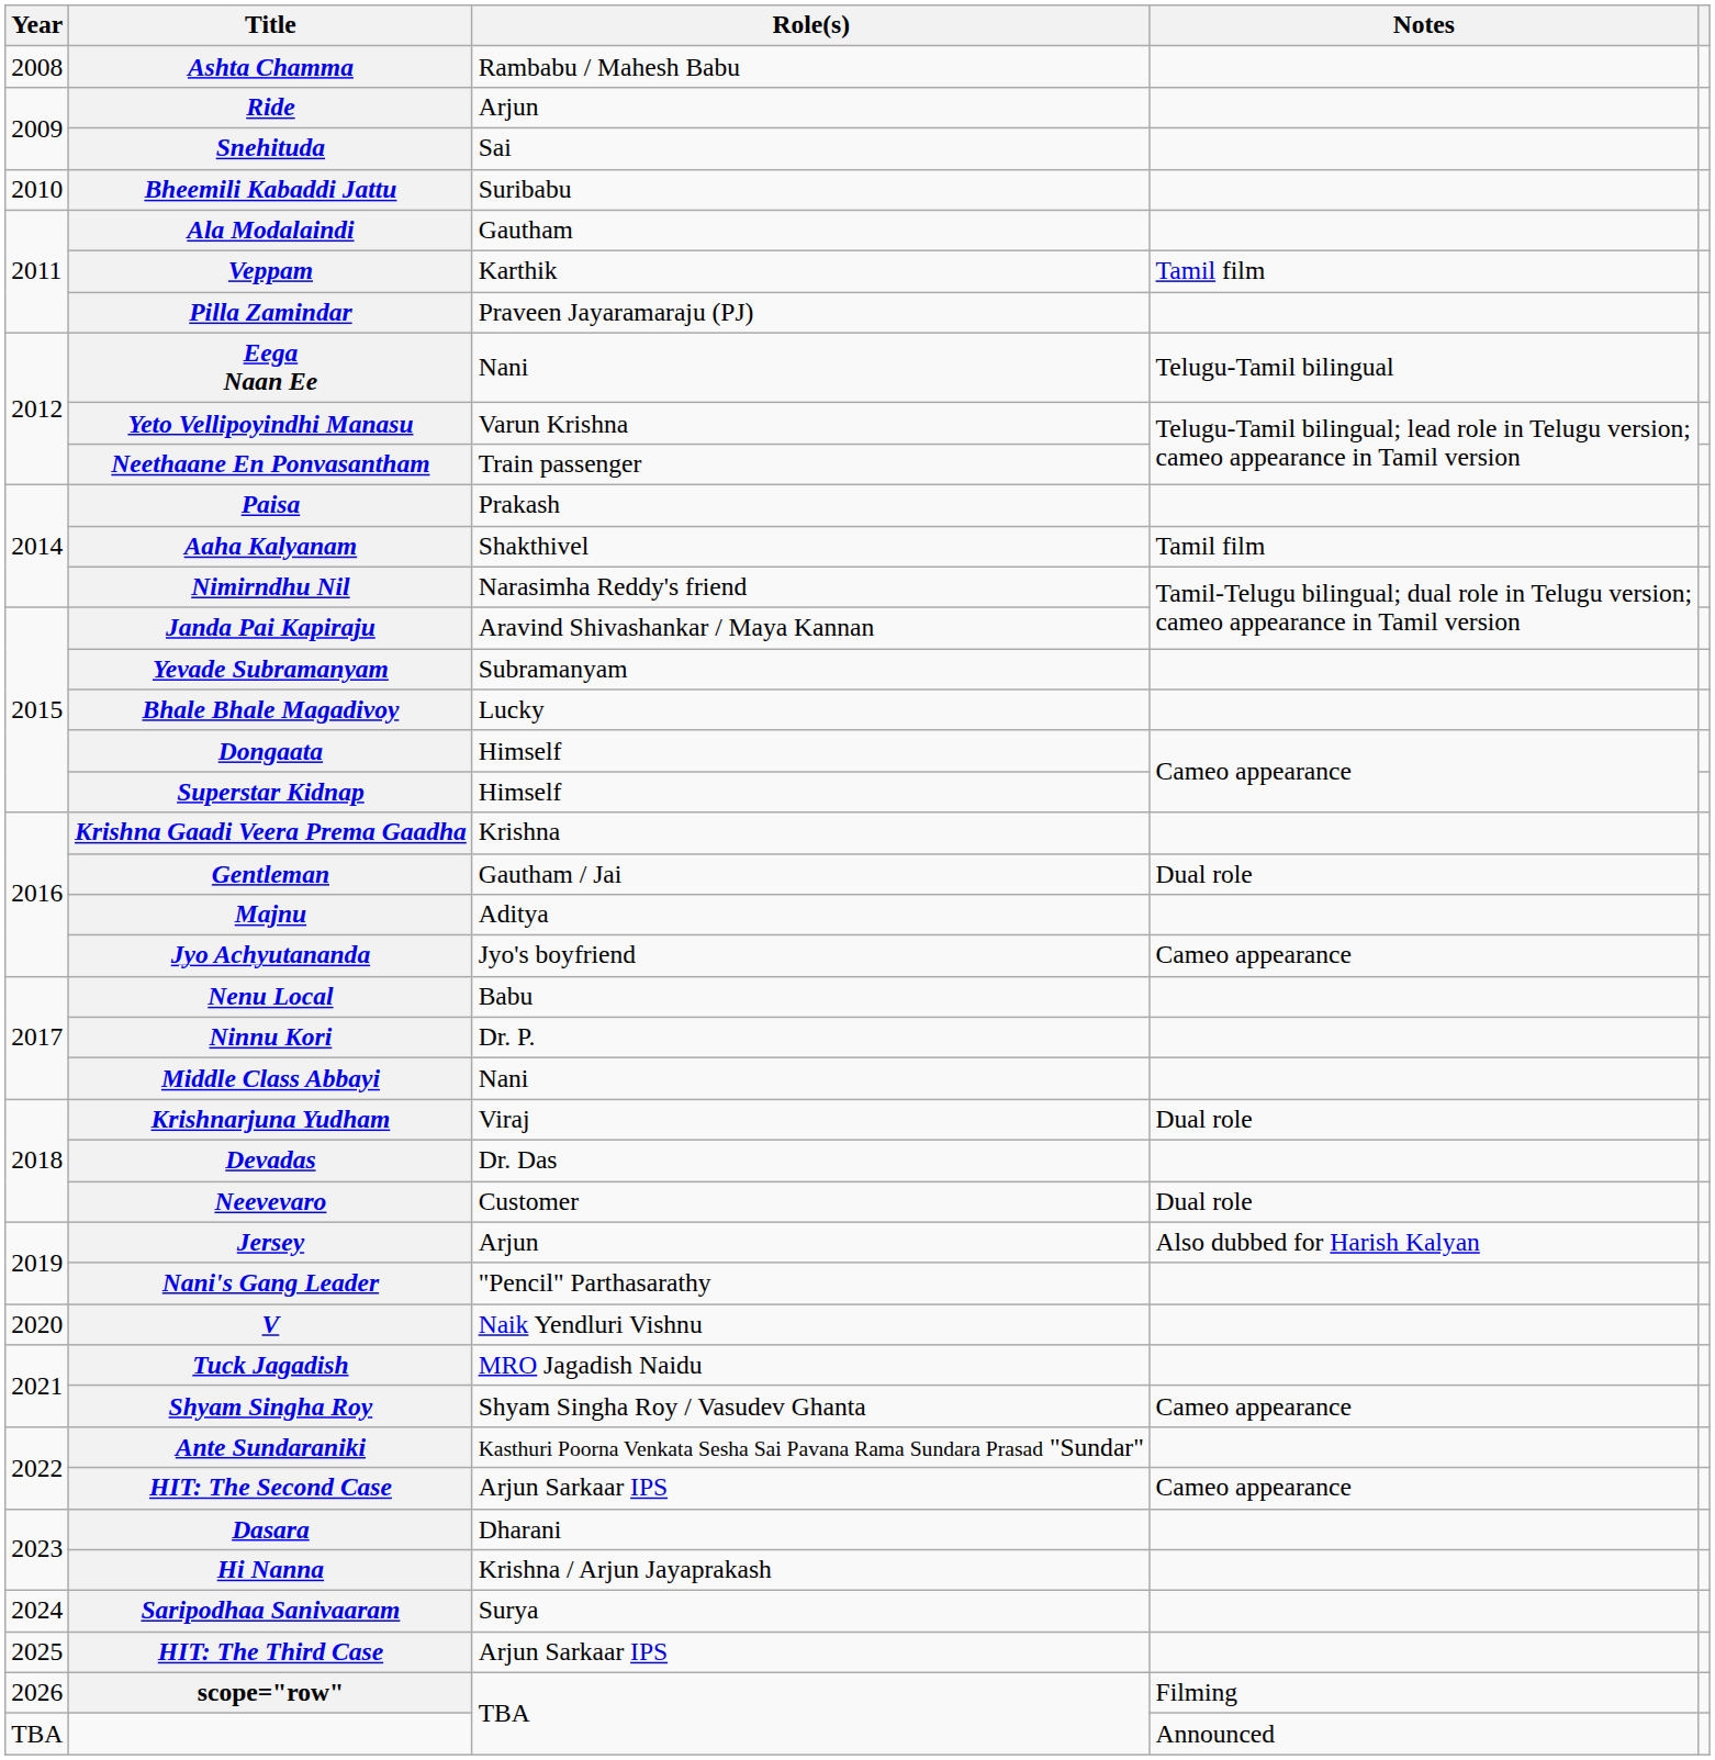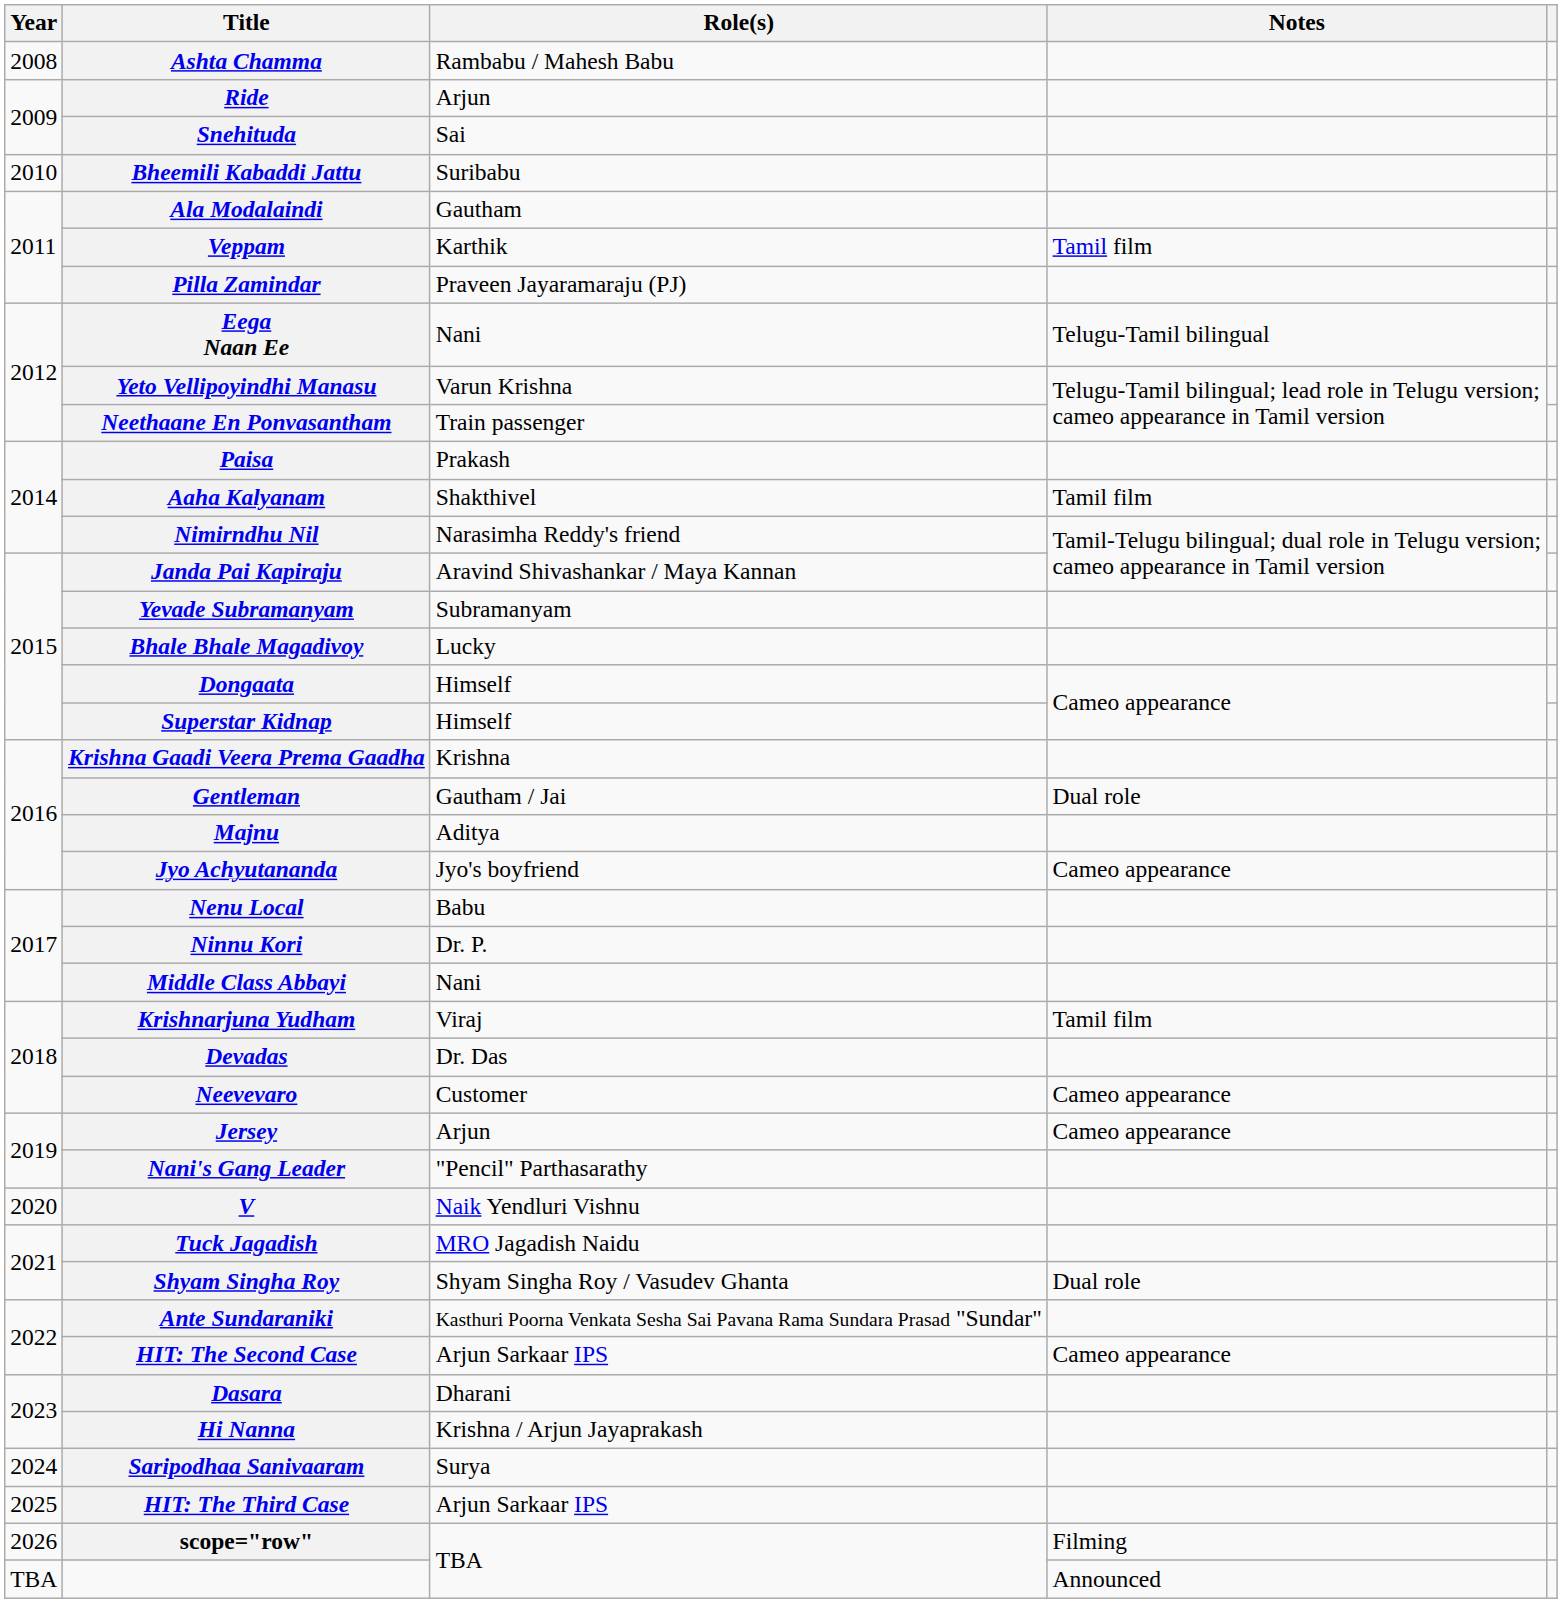Krishnarjuna Yudham | Notes: Dual role -> Tamil film
Neevevaro | Notes: Dual role -> Cameo appearance
Jersey | Notes: Also dubbed for Harish Kalyan -> Cameo appearance
Shyam Singha Roy | Notes: Cameo appearance -> Dual role
